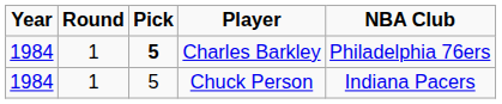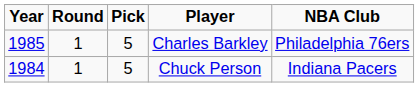Charles Barkley | Year: 1984 -> 1985
Charles Barkley | Pick: bold -> normal
